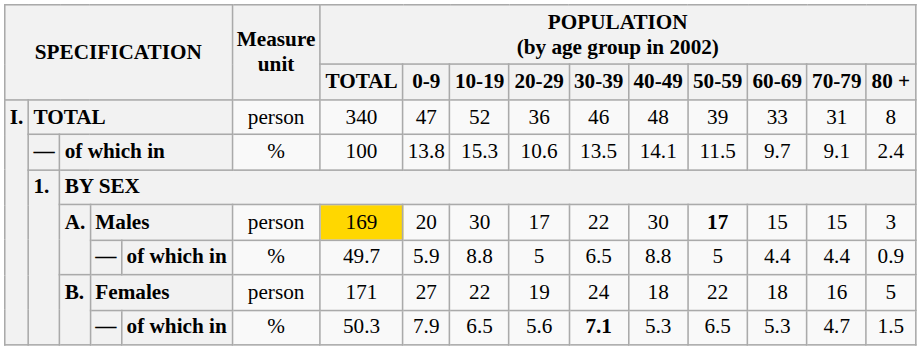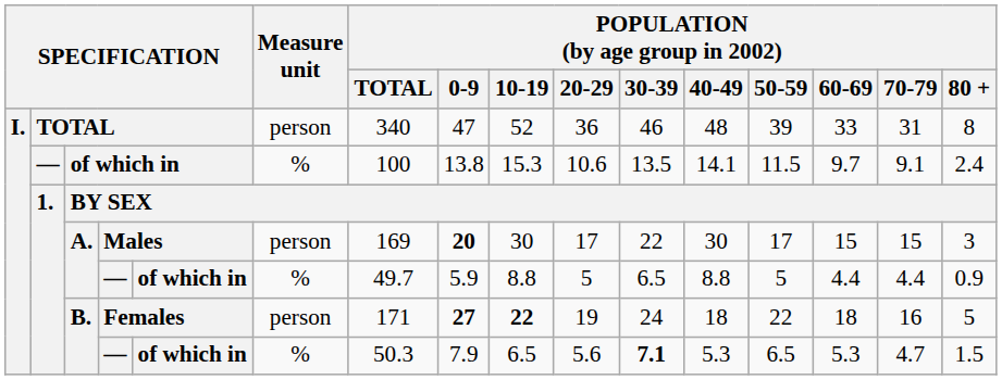Males | POPULATION (by age group in 2002) / TOTAL: gold background -> no background
Males | POPULATION (by age group in 2002) / 0-9: normal -> bold
Males | POPULATION (by age group in 2002) / 50-59: bold -> normal
Females | POPULATION (by age group in 2002) / 0-9: normal -> bold
Females | POPULATION (by age group in 2002) / 10-19: normal -> bold
